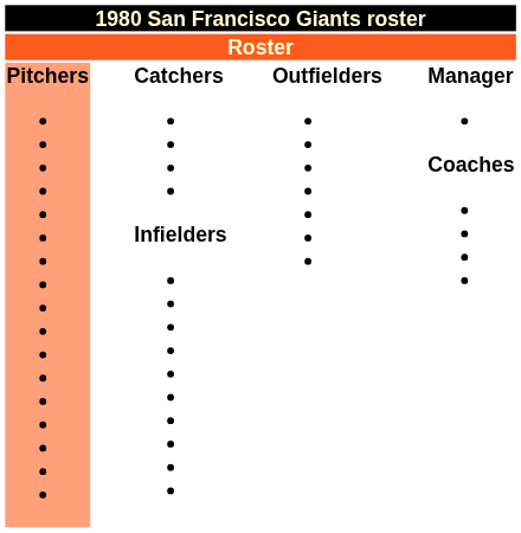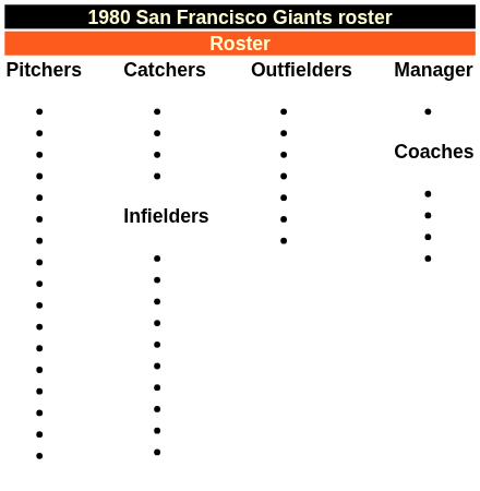Pitchers | column 1: lightsalmon background -> no background
